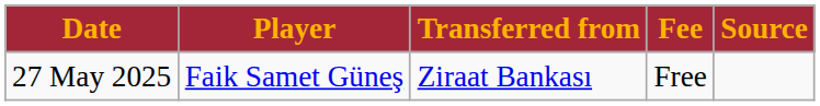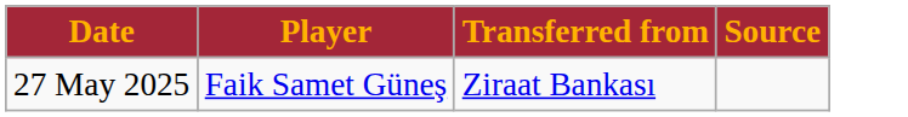- column: Fee | Free
